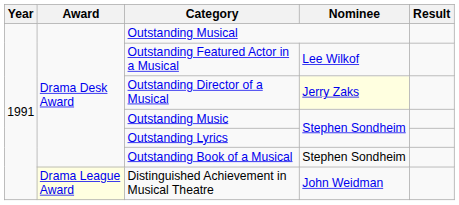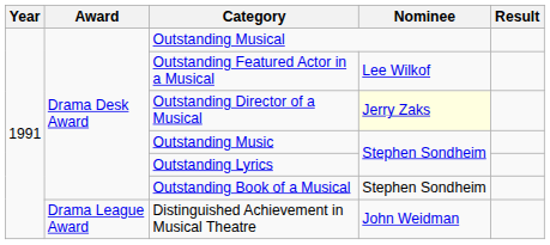Distinguished Achievement in Musical Theatre | Award: lightyellow background -> no background
